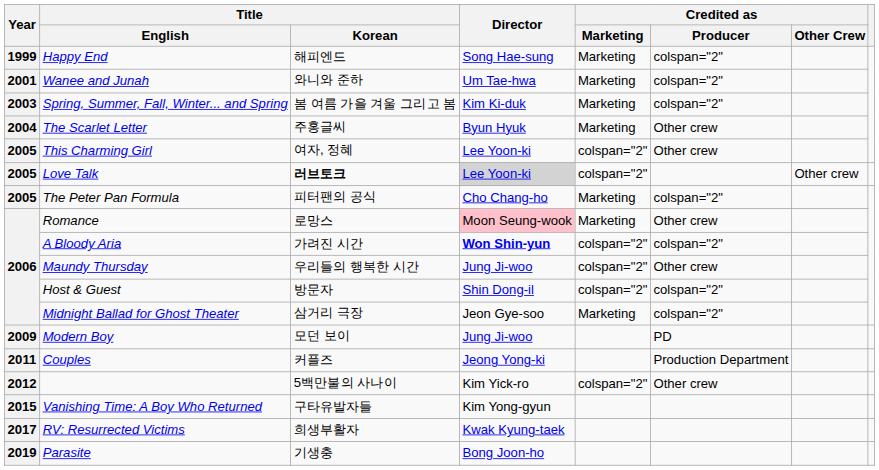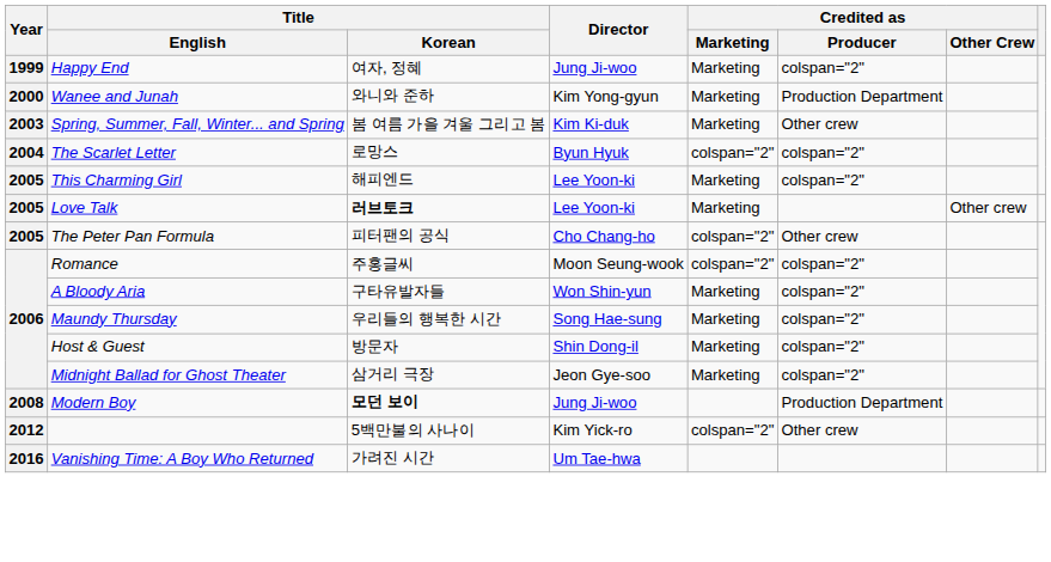Happy End | Title / Korean: 해피엔드 -> 여자, 정혜
Happy End | Director: Song Hae-sung -> Jung Ji-woo
Wanee and Junah | Year: 2001 -> 2000
Wanee and Junah | Director: Um Tae-hwa -> Kim Yong-gyun
Wanee and Junah | Credited as / Producer: colspan="2" -> Production Department
Spring, Summer, Fall, Winter... and Spring | Credited as / Producer: colspan="2" -> Other crew
The Scarlet Letter | Title / Korean: 주홍글씨 -> 로망스
The Scarlet Letter | Credited as / Marketing: Marketing -> colspan="2"
The Scarlet Letter | Credited as / Producer: Other crew -> colspan="2"
This Charming Girl | Title / Korean: 여자, 정혜 -> 해피엔드
This Charming Girl | Credited as / Marketing: colspan="2" -> Marketing
This Charming Girl | Credited as / Producer: Other crew -> colspan="2"
Love Talk | Director: lightgrey background -> no background
Love Talk | Credited as / Marketing: colspan="2" -> Marketing
The Peter Pan Formula | Credited as / Marketing: Marketing -> colspan="2"
The Peter Pan Formula | Credited as / Producer: colspan="2" -> Other crew
Romance | Title / Korean: 로망스 -> 주홍글씨
Romance | Director: pink background -> no background
Romance | Credited as / Marketing: Marketing -> colspan="2"
Romance | Credited as / Producer: Other crew -> colspan="2"
A Bloody Aria | Title / Korean: 가려진 시간 -> 구타유발자들
A Bloody Aria | Director: bold -> normal
A Bloody Aria | Credited as / Marketing: colspan="2" -> Marketing
Maundy Thursday | Director: Jung Ji-woo -> Song Hae-sung
Maundy Thursday | Credited as / Marketing: colspan="2" -> Marketing
Maundy Thursday | Credited as / Producer: Other crew -> colspan="2"
Host & Guest | Credited as / Marketing: colspan="2" -> Marketing
Modern Boy | Year: 2009 -> 2008
Modern Boy | Title / Korean: normal -> bold
Modern Boy | Credited as / Producer: PD -> Production Department
- row: 2011 | Couples | 커플즈 | Jeong Yong-ki | Production Department
Vanishing Time: A Boy Who Returned | Year: 2015 -> 2016
Vanishing Time: A Boy Who Returned | Title / Korean: 구타유발자들 -> 가려진 시간
Vanishing Time: A Boy Who Returned | Director: Kim Yong-gyun -> Um Tae-hwa
- row: 2017 | RV: Resurrected Victims | 희생부활자 | Kwak Kyung-taek
- row: 2019 | Parasite | 기생충 | Bong Joon-ho
